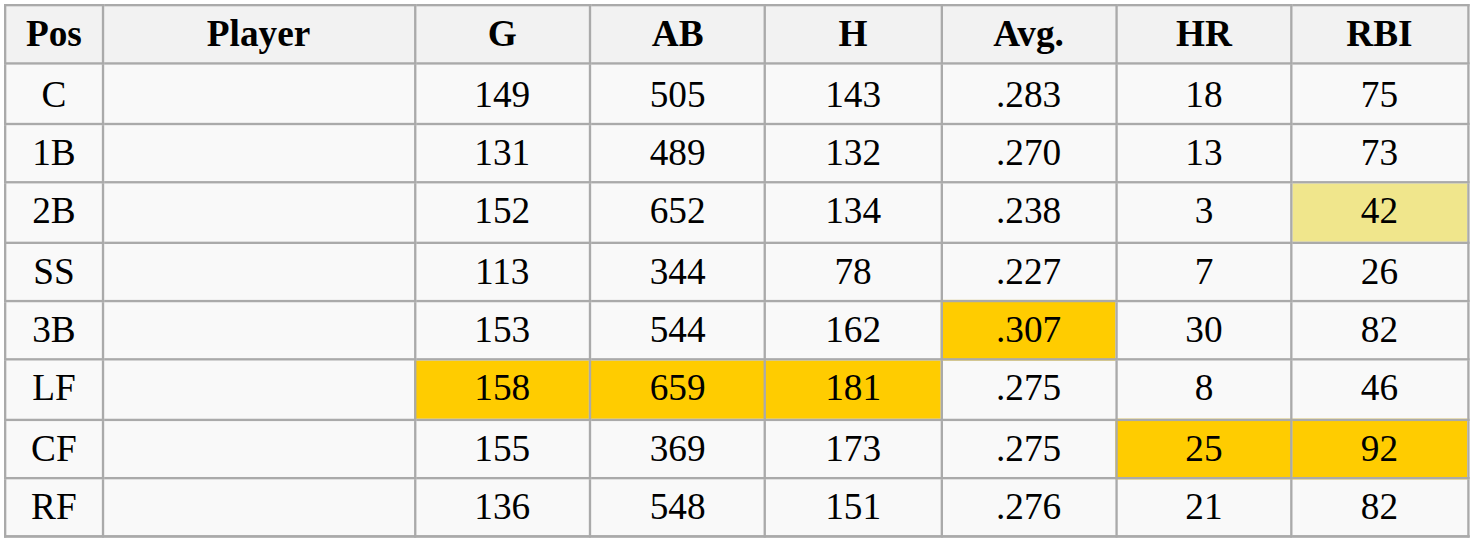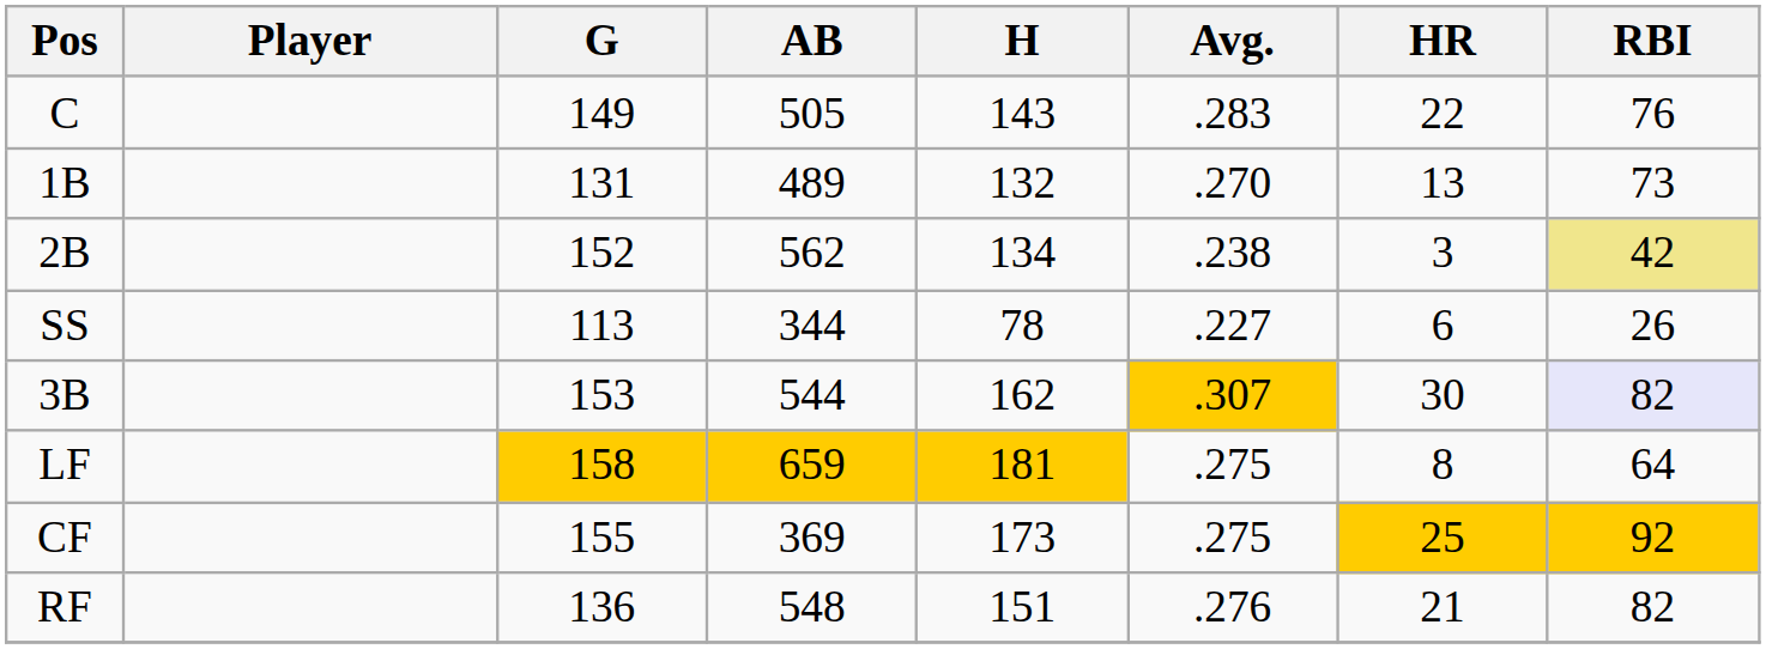C | HR: 18 -> 22
C | RBI: 75 -> 76
2B | AB: 652 -> 562
SS | HR: 7 -> 6
3B | RBI: no background -> lavender background
LF | RBI: 46 -> 64
